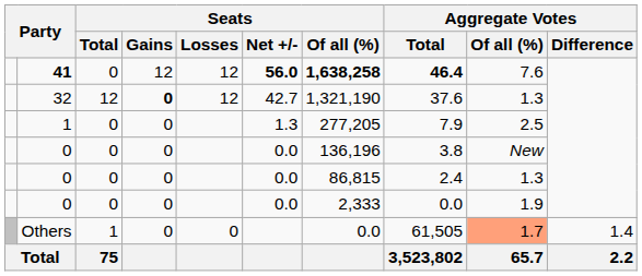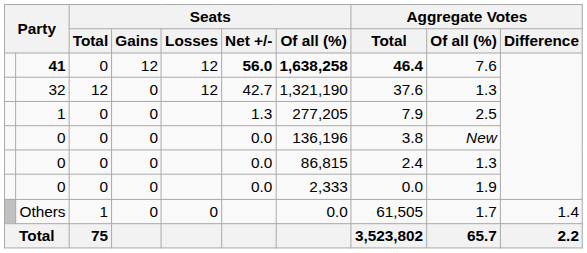32 | Seats / Gains: bold -> normal
Others | Aggregate Votes / Of all (%): lightsalmon background -> no background
